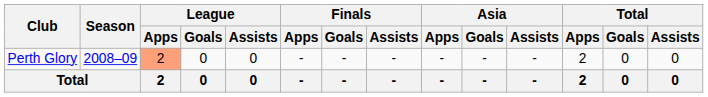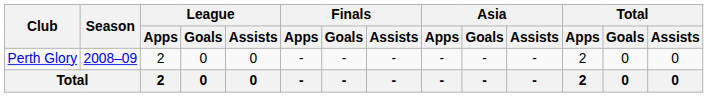Perth Glory | League / Apps: lightsalmon background -> no background
